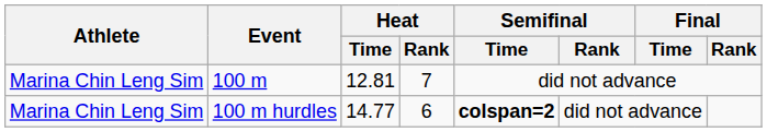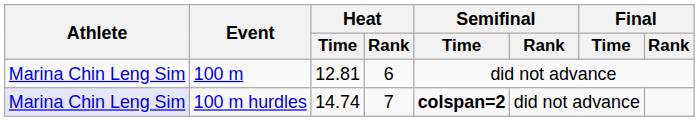100 m | Heat / Rank: 7 -> 6
100 m hurdles | Athlete: no background -> lavender background
100 m hurdles | Heat / Time: 14.77 -> 14.74
100 m hurdles | Heat / Rank: 6 -> 7
